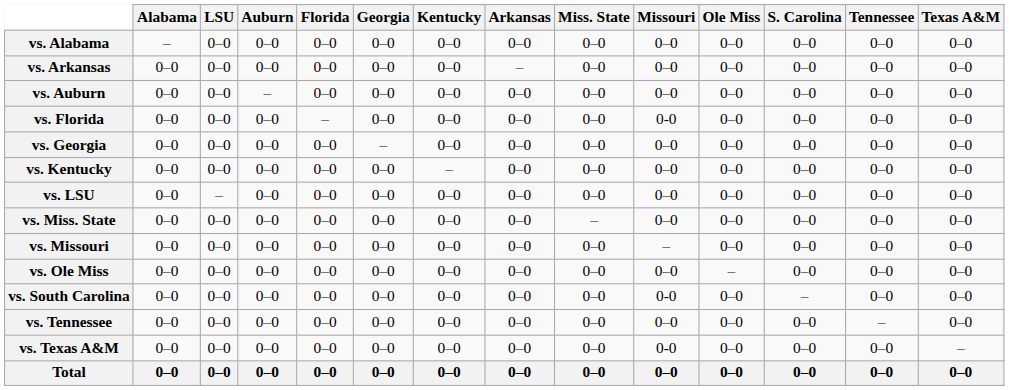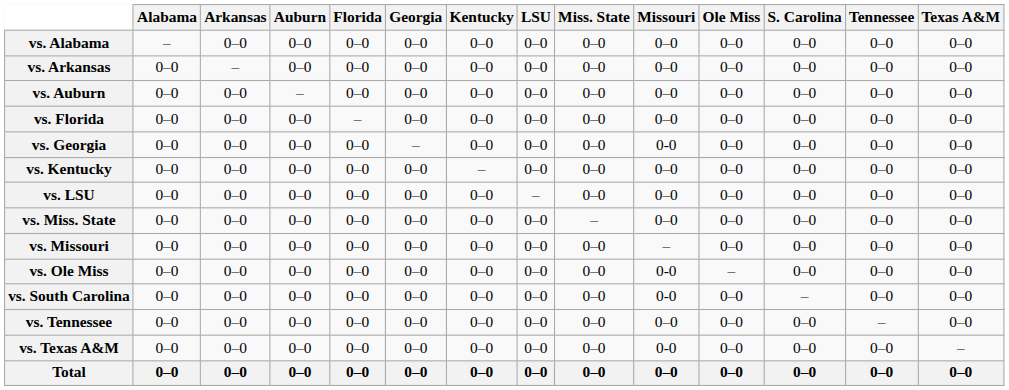columns swapped: Arkansas <-> LSU
vs. Florida | Missouri: 0-0 -> 0–0
vs. Georgia | Missouri: 0–0 -> 0-0
vs. Ole Miss | Missouri: 0–0 -> 0-0
